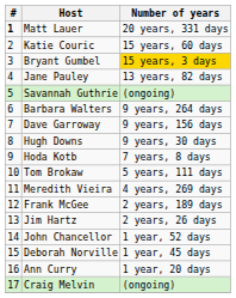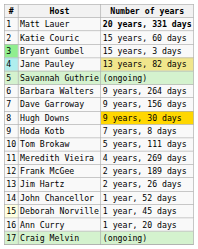Matt Lauer | #: bold -> normal
Matt Lauer | Number of years: normal -> bold
Bryant Gumbel | #: no background -> lightgreen background
Bryant Gumbel | Number of years: gold background -> no background
Jane Pauley | #: no background -> paleturquoise background
Jane Pauley | Number of years: no background -> khaki background
Hugh Downs | Number of years: no background -> gold background
Deborah Norville | #: no background -> lightyellow background
